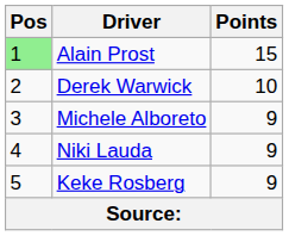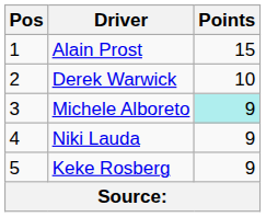Alain Prost | Pos: lightgreen background -> no background
Michele Alboreto | Points: no background -> paleturquoise background
